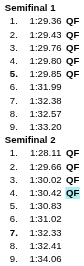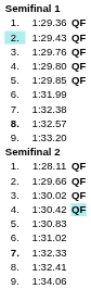1:29.43 | column 1: no background -> paleturquoise background
1:29.85 | column 1: bold -> normal
1:32.57 | column 1: normal -> bold
